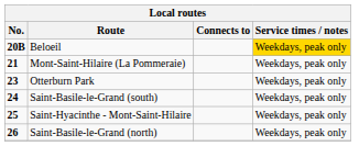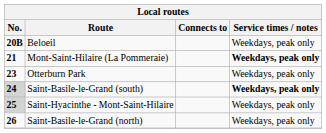Beloeil | Service times / notes: gold background -> no background
Mont-Saint-Hilaire (La Pommeraie) | Service times / notes: normal -> bold
Saint-Basile-le-Grand (south) | No.: no background -> lightgrey background
Saint-Basile-le-Grand (south) | Service times / notes: normal -> bold
Saint-Hyacinthe - Mont-Saint-Hilaire | No.: no background -> lightgrey background
